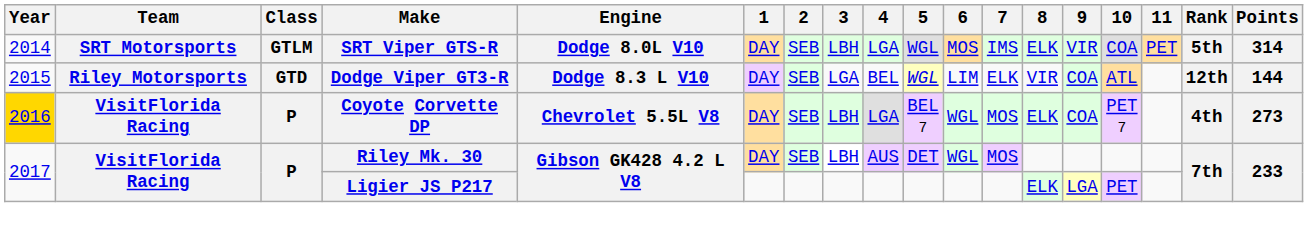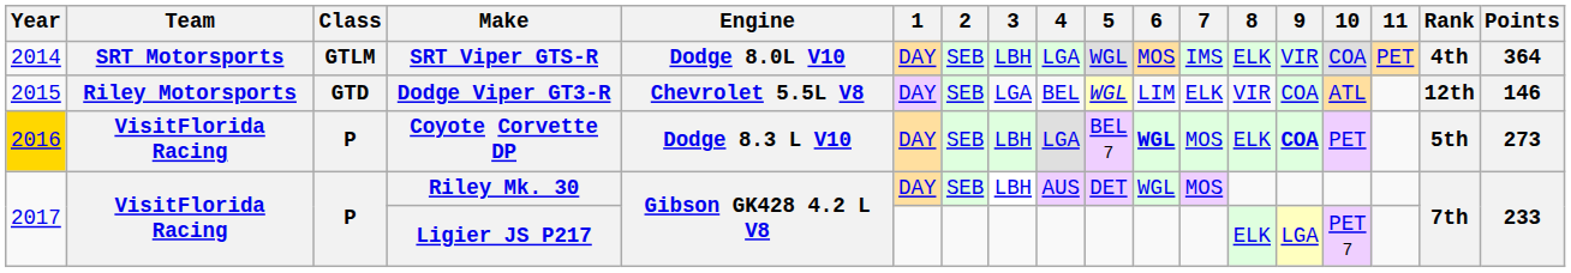SRT Viper GTS-R | Rank: 5th -> 4th
SRT Viper GTS-R | Points: 314 -> 364
Dodge Viper GT3-R | Engine: Dodge 8.3 L V10 -> Chevrolet 5.5L V8
Dodge Viper GT3-R | Points: 144 -> 146
Coyote Corvette DP | Engine: Chevrolet 5.5L V8 -> Dodge 8.3 L V10
Coyote Corvette DP | 6: normal -> bold
Coyote Corvette DP | 9: normal -> bold
Coyote Corvette DP | 10: PET 7 -> PET
Coyote Corvette DP | Rank: 4th -> 5th
Ligier JS P217 | 10: PET -> PET 7
